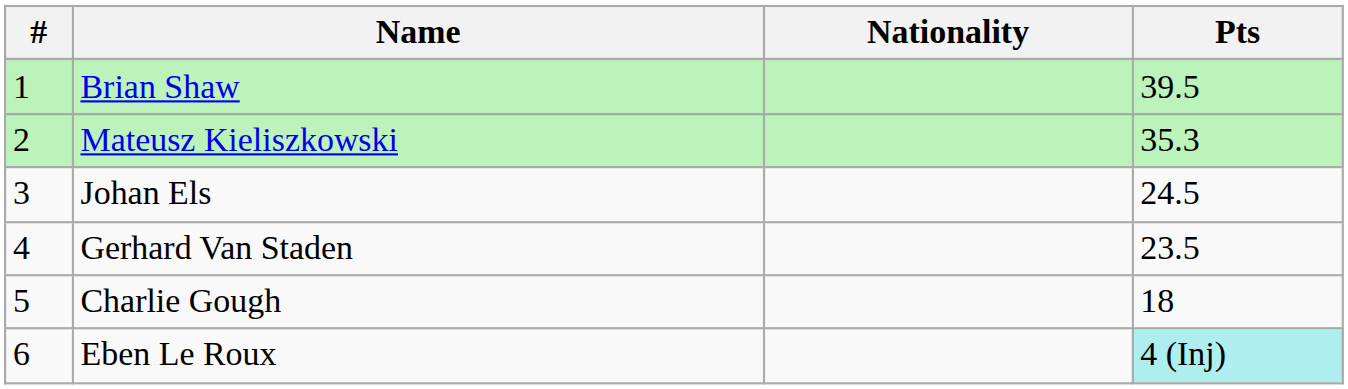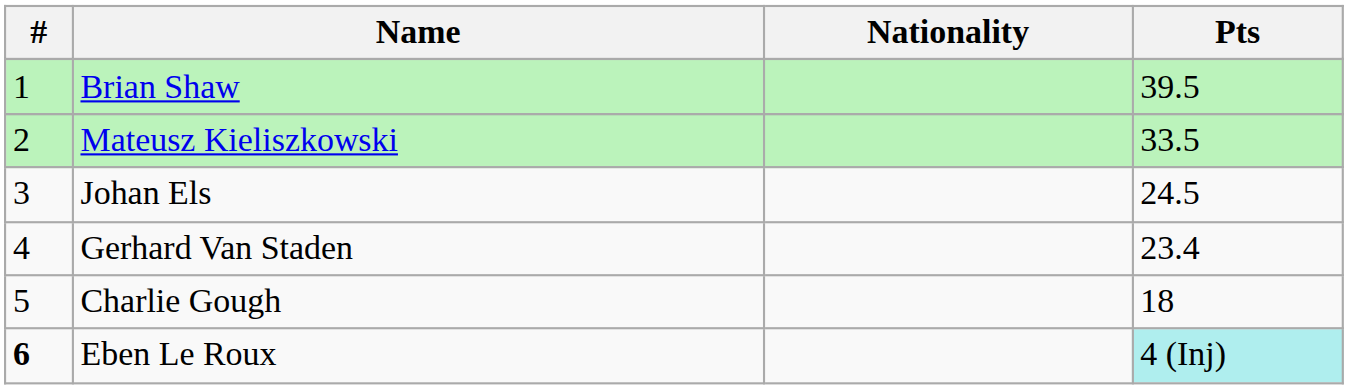Mateusz Kieliszkowski | Pts: 35.3 -> 33.5
Gerhard Van Staden | Pts: 23.5 -> 23.4
Eben Le Roux | #: normal -> bold
